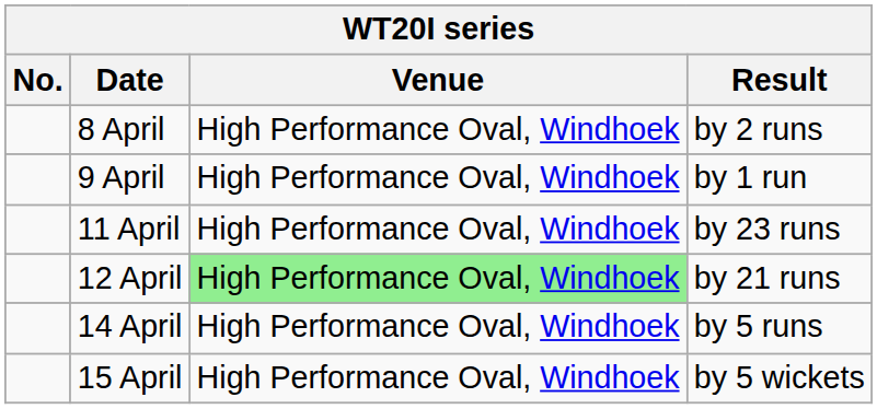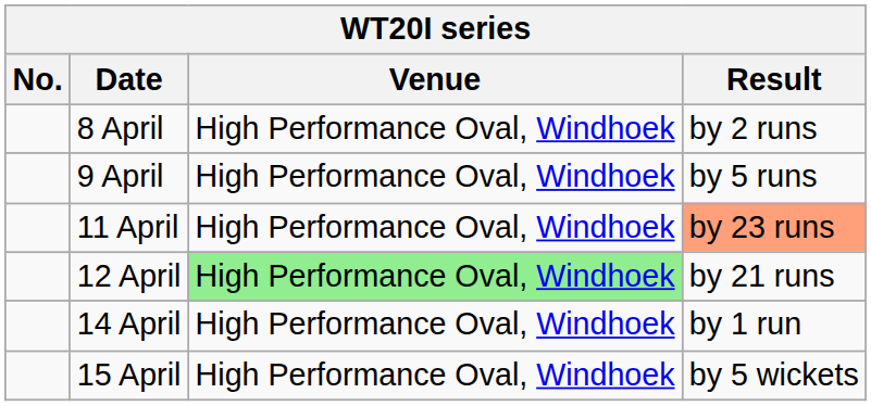9 April | Result: by 1 run -> by 5 runs
11 April | Result: no background -> lightsalmon background
14 April | Result: by 5 runs -> by 1 run
